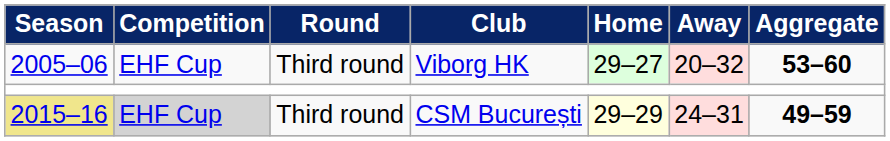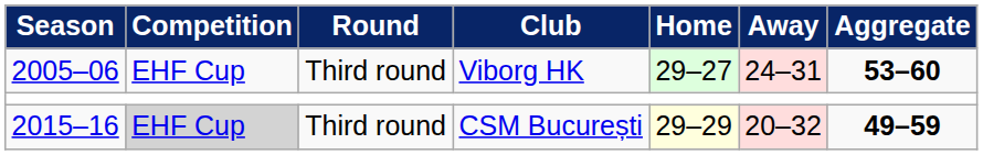Viborg HK | Away: 20–32 -> 24–31
CSM București | Season: khaki background -> no background
CSM București | Away: 24–31 -> 20–32
